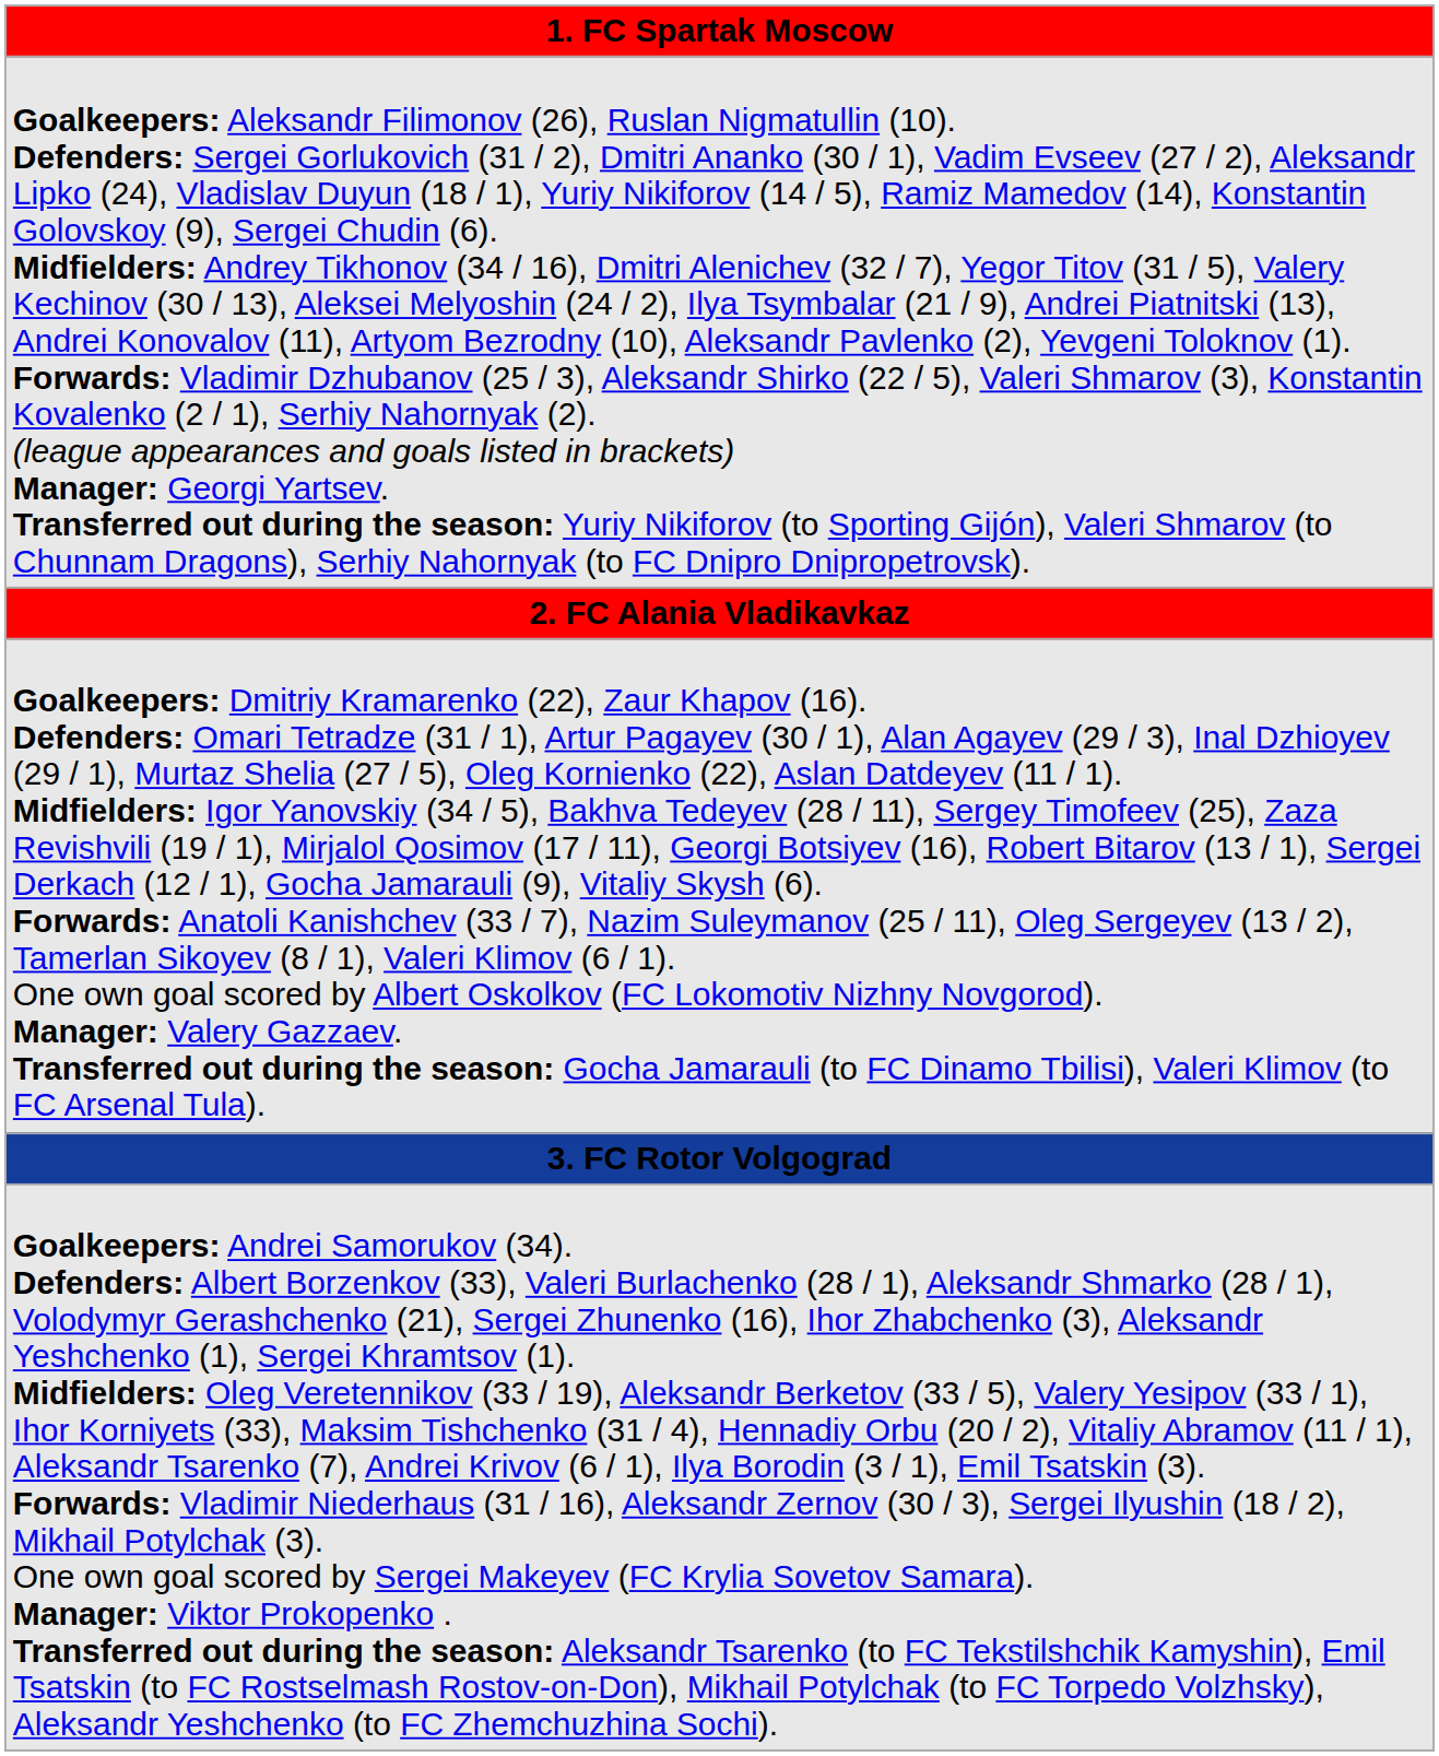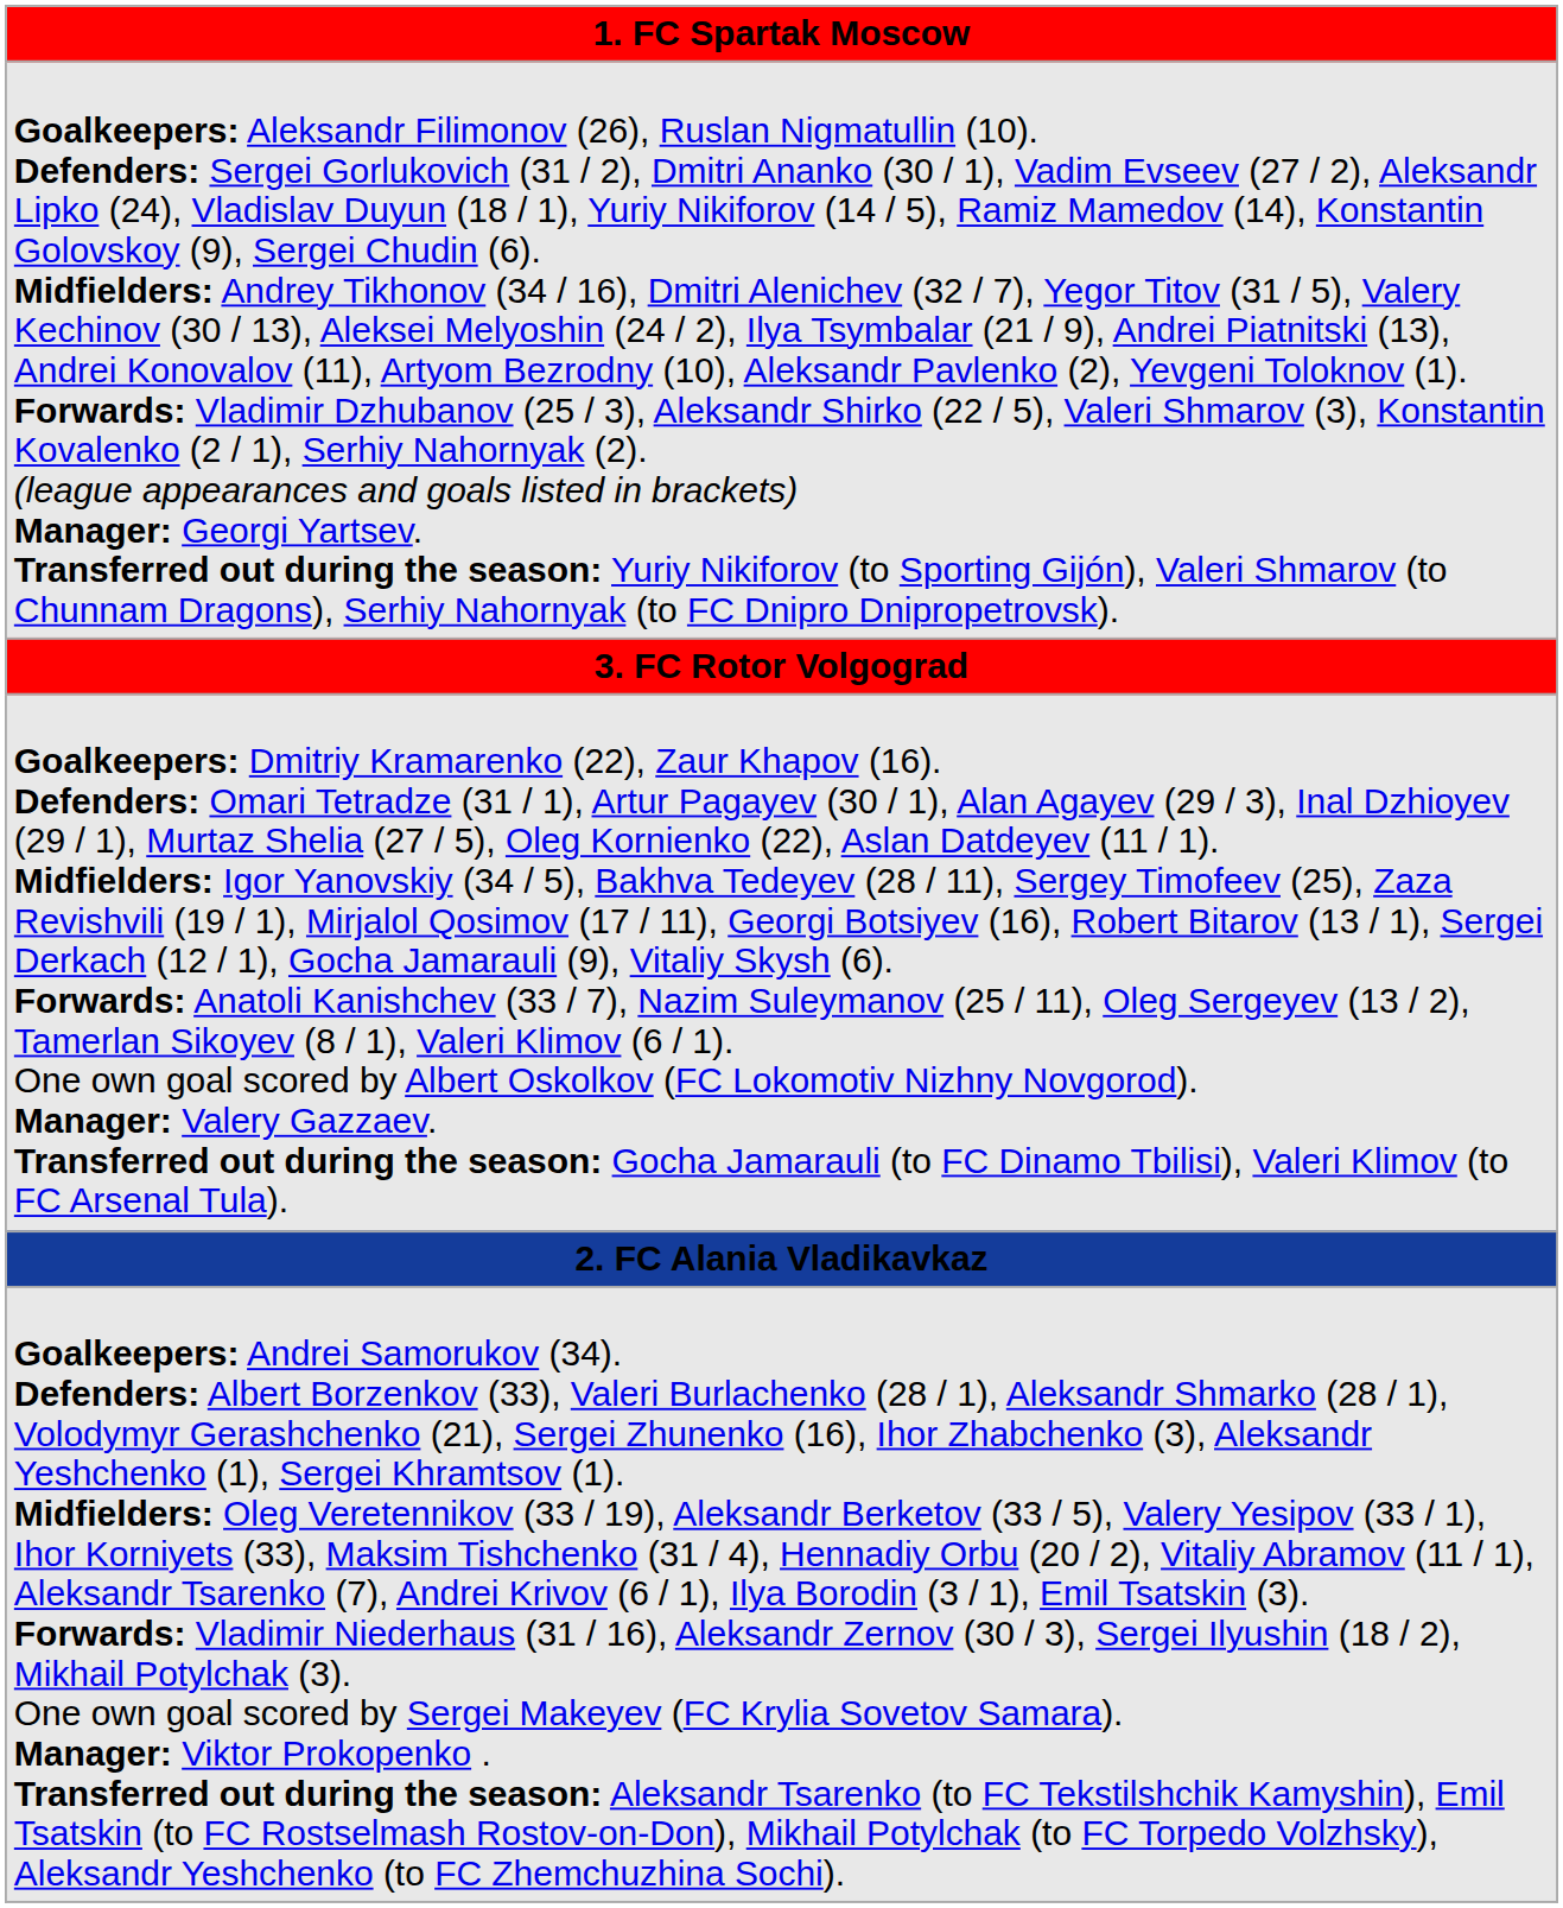row 3 | column 1: 2. FC Alania Vladikavkaz -> 3. FC Rotor Volgograd
row 5 | column 1: 3. FC Rotor Volgograd -> 2. FC Alania Vladikavkaz
